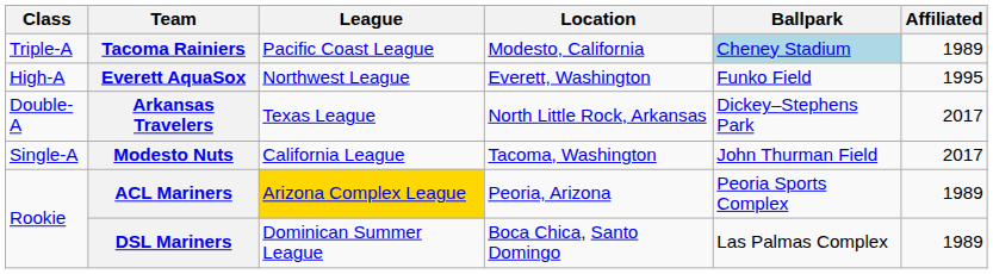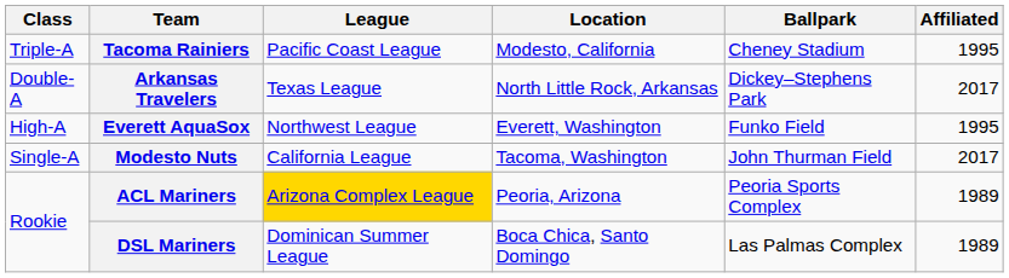Tacoma Rainiers | Ballpark: lightblue background -> no background
Tacoma Rainiers | Affiliated: 1989 -> 1995
rows swapped: Arkansas Travelers <-> Everett AquaSox
